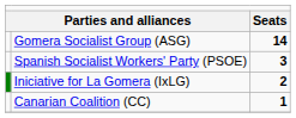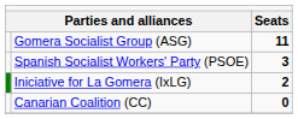Gomera Socialist Group (ASG) | column 3: 14 -> 11
Canarian Coalition (CC) | column 3: 1 -> 0
